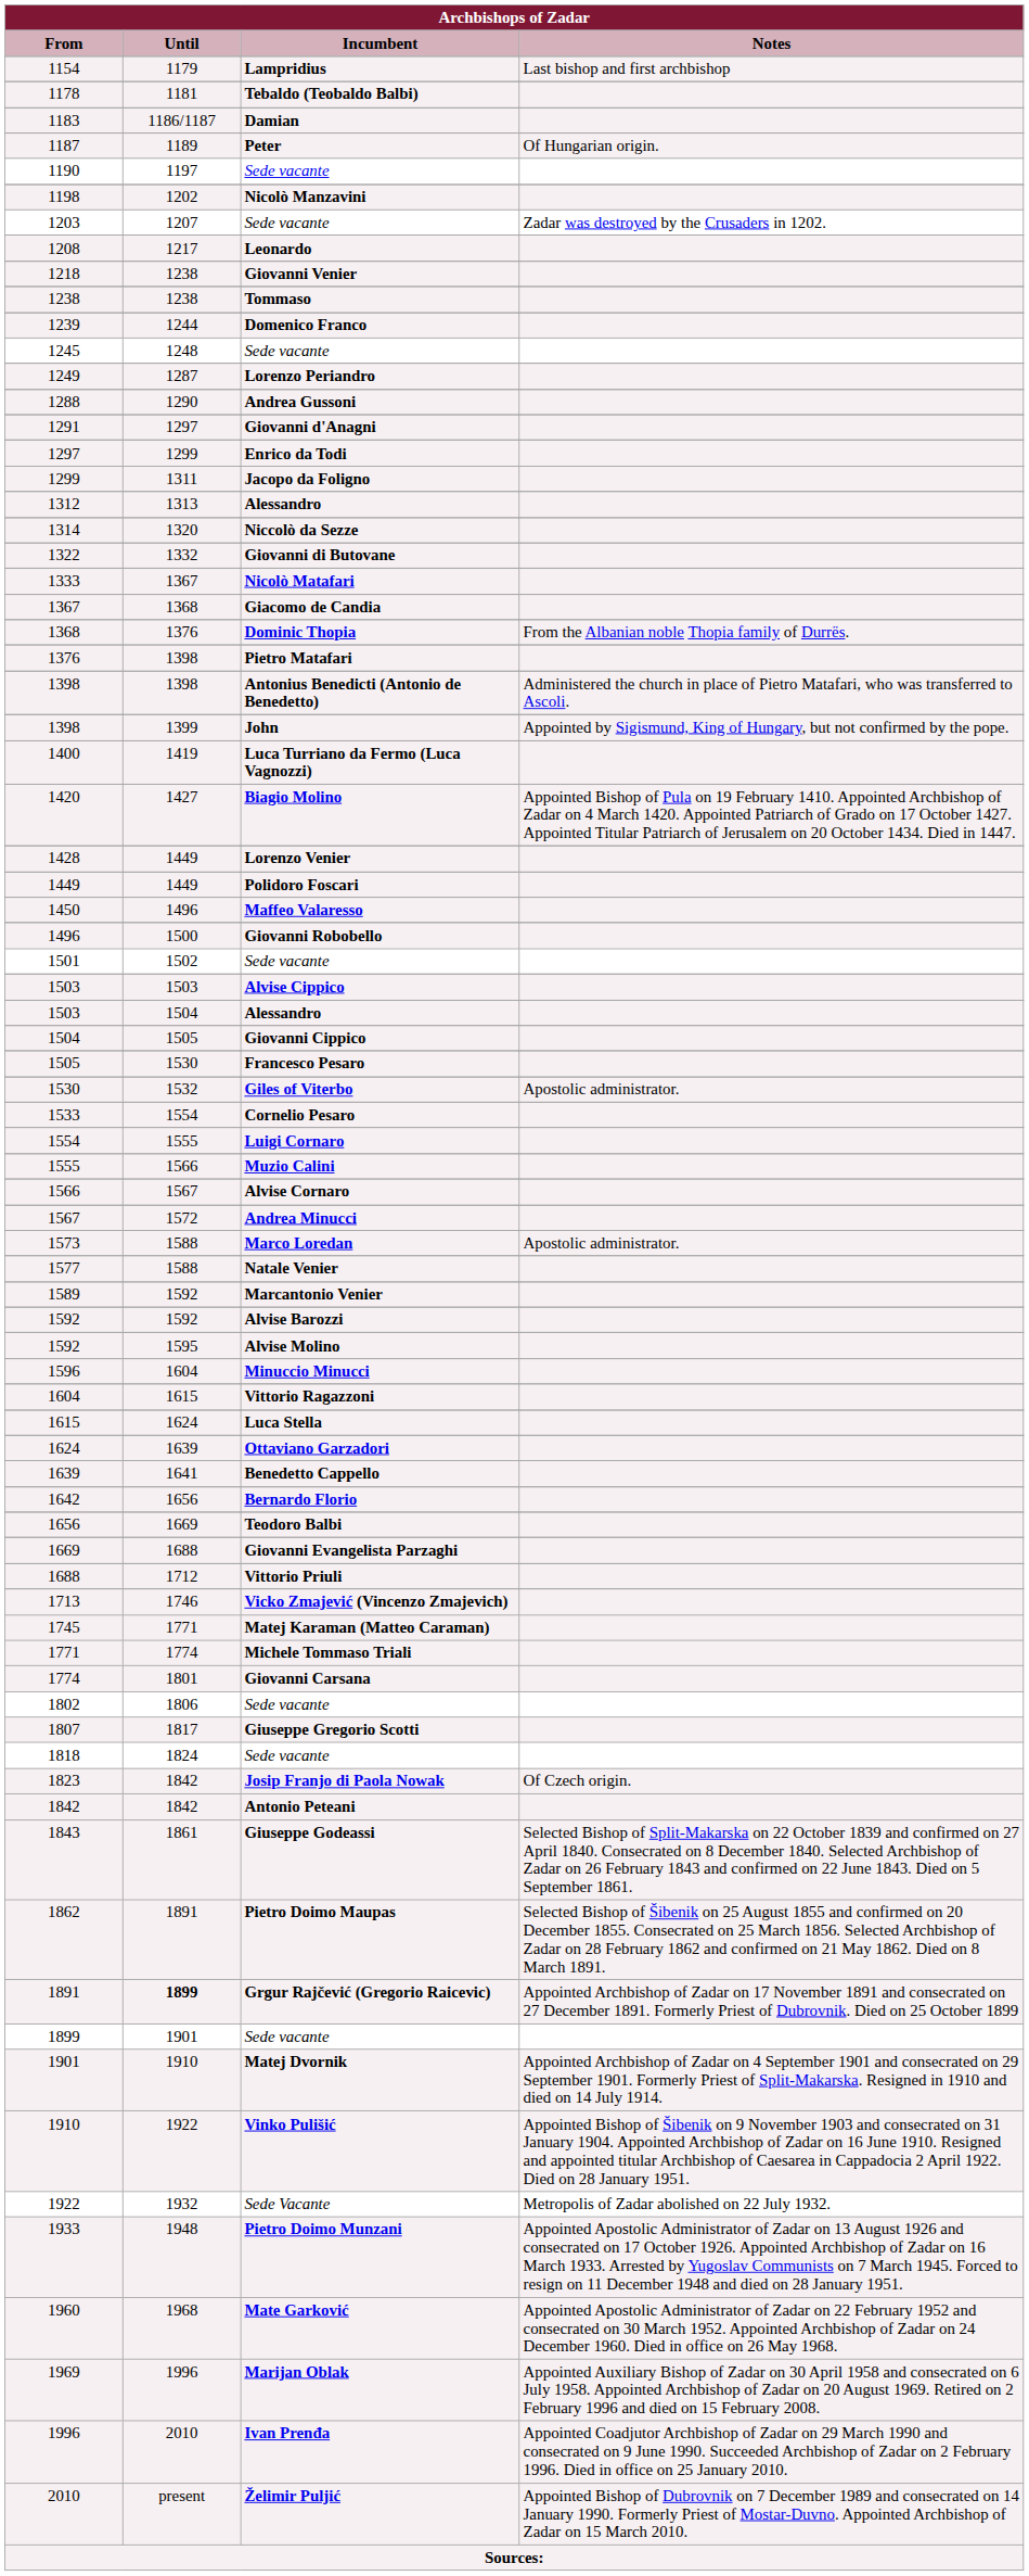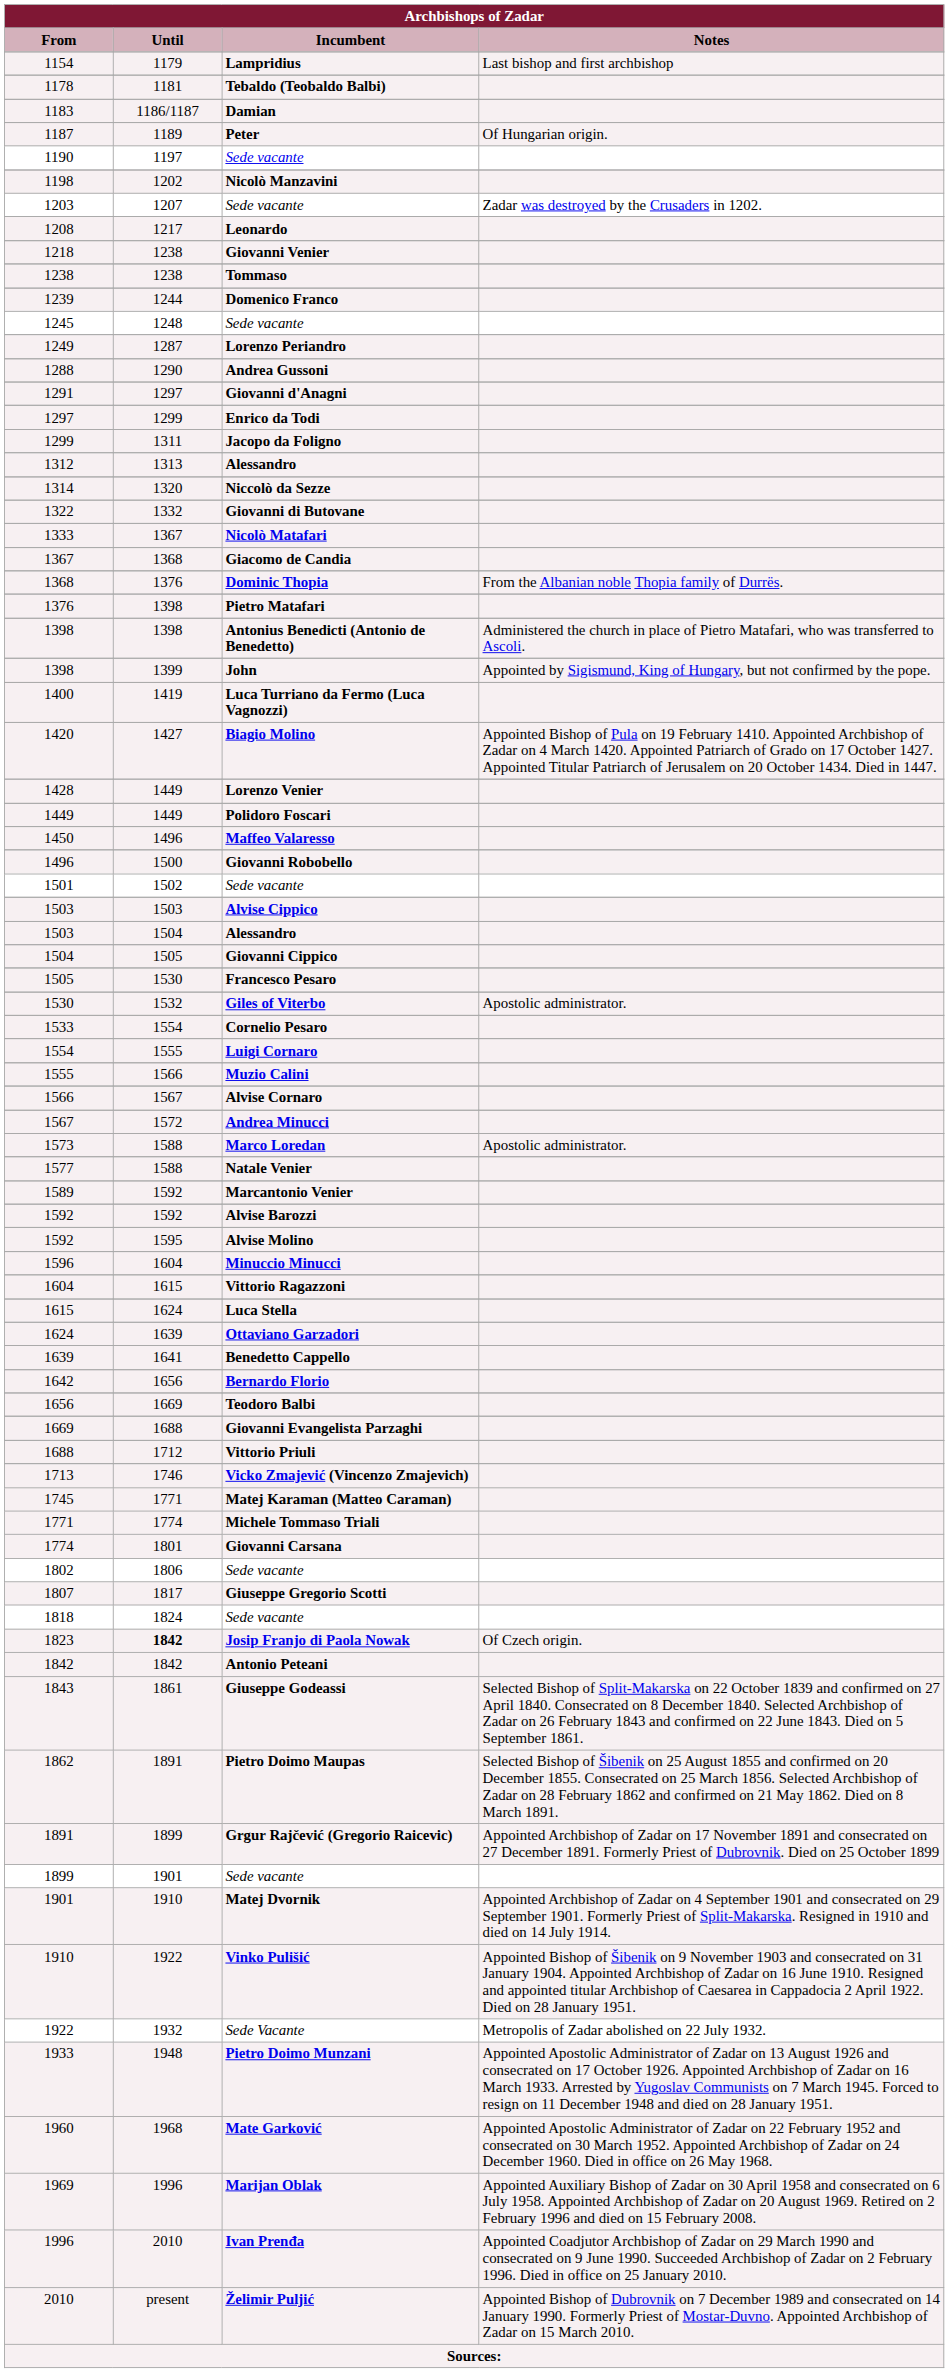Josip Franjo di Paola Nowak | Archbishops of Zadar / Until: normal -> bold
Grgur Rajčević (Gregorio Raicevic) | Archbishops of Zadar / Until: bold -> normal
